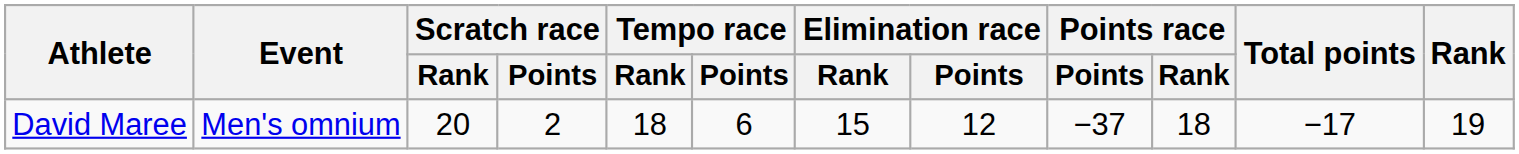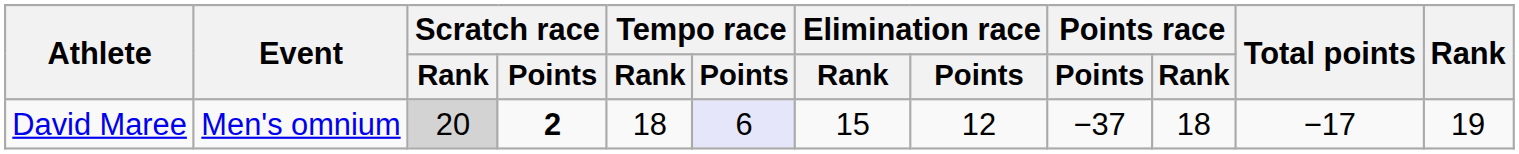David Maree | Scratch race / Rank: no background -> lightgrey background
David Maree | Scratch race / Points: normal -> bold
David Maree | Tempo race / Points: no background -> lavender background
